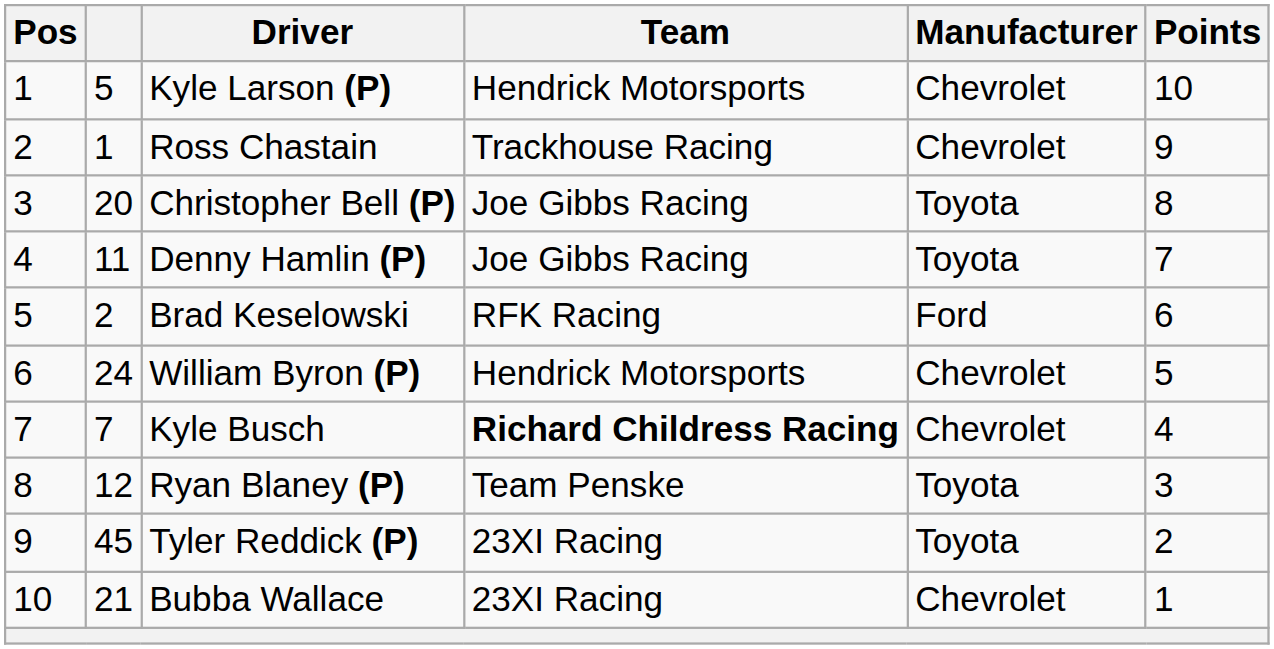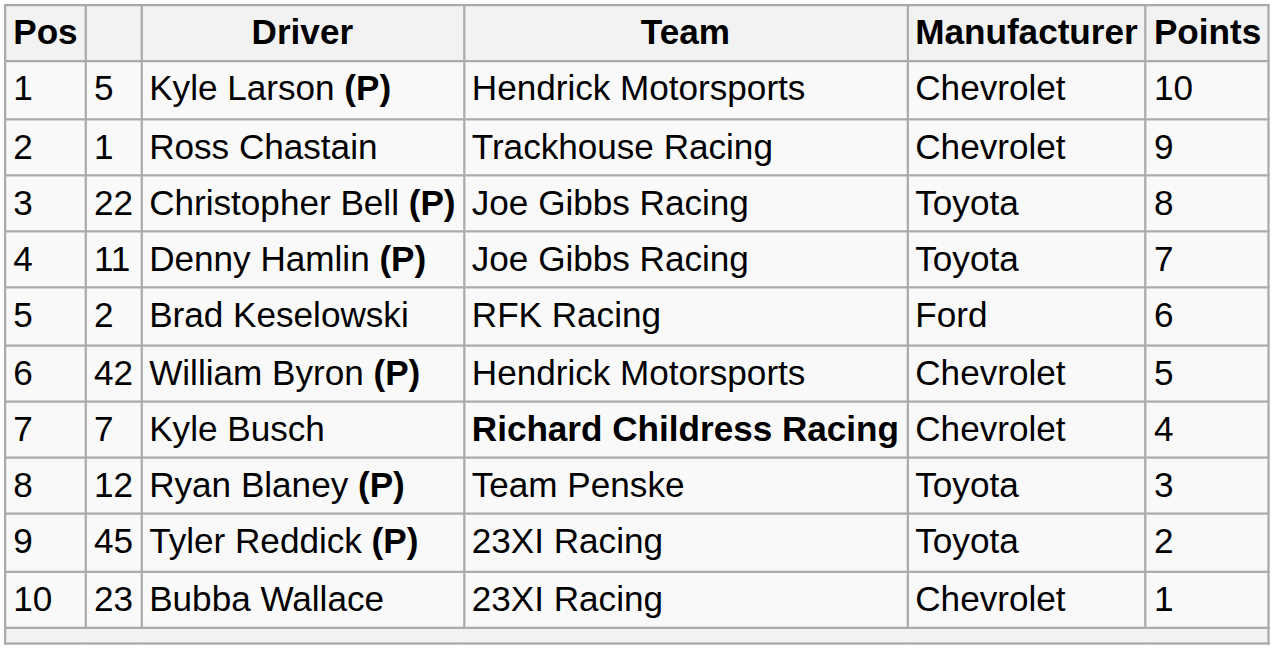Christopher Bell (P) | column 2: 20 -> 22
William Byron (P) | column 2: 24 -> 42
Bubba Wallace | column 2: 21 -> 23
